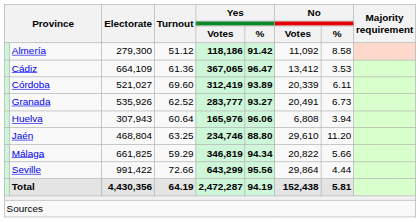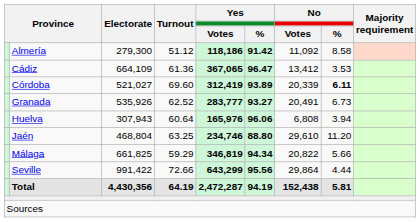Córdoba | No / %: normal -> bold
